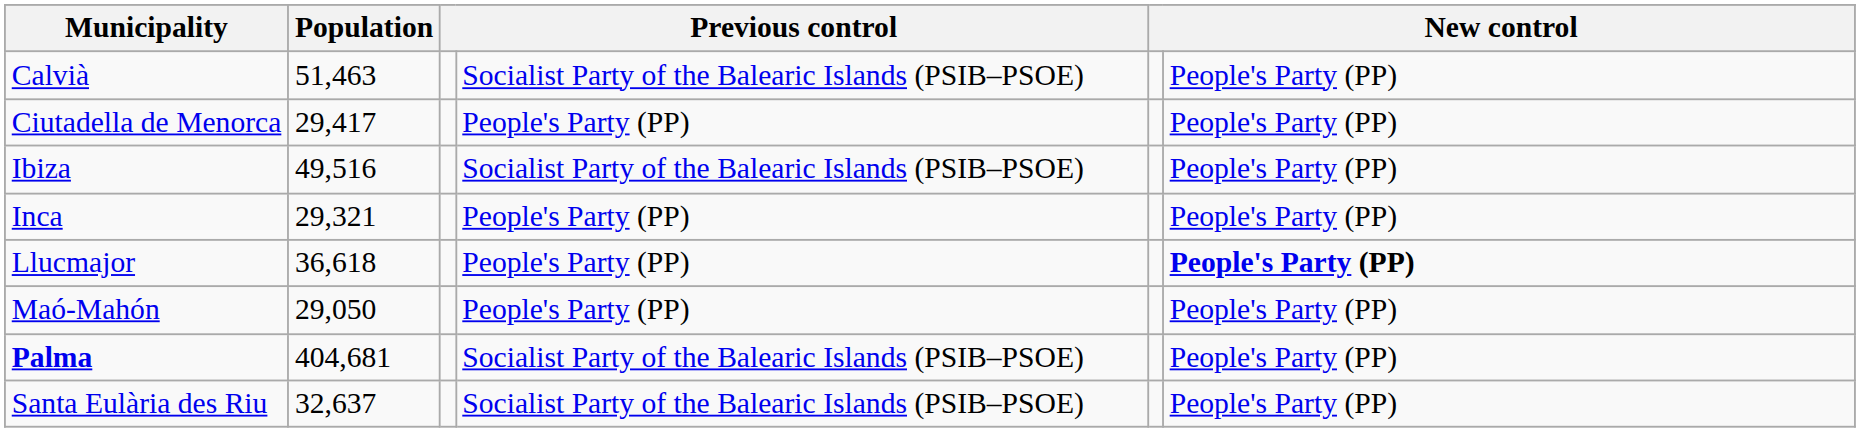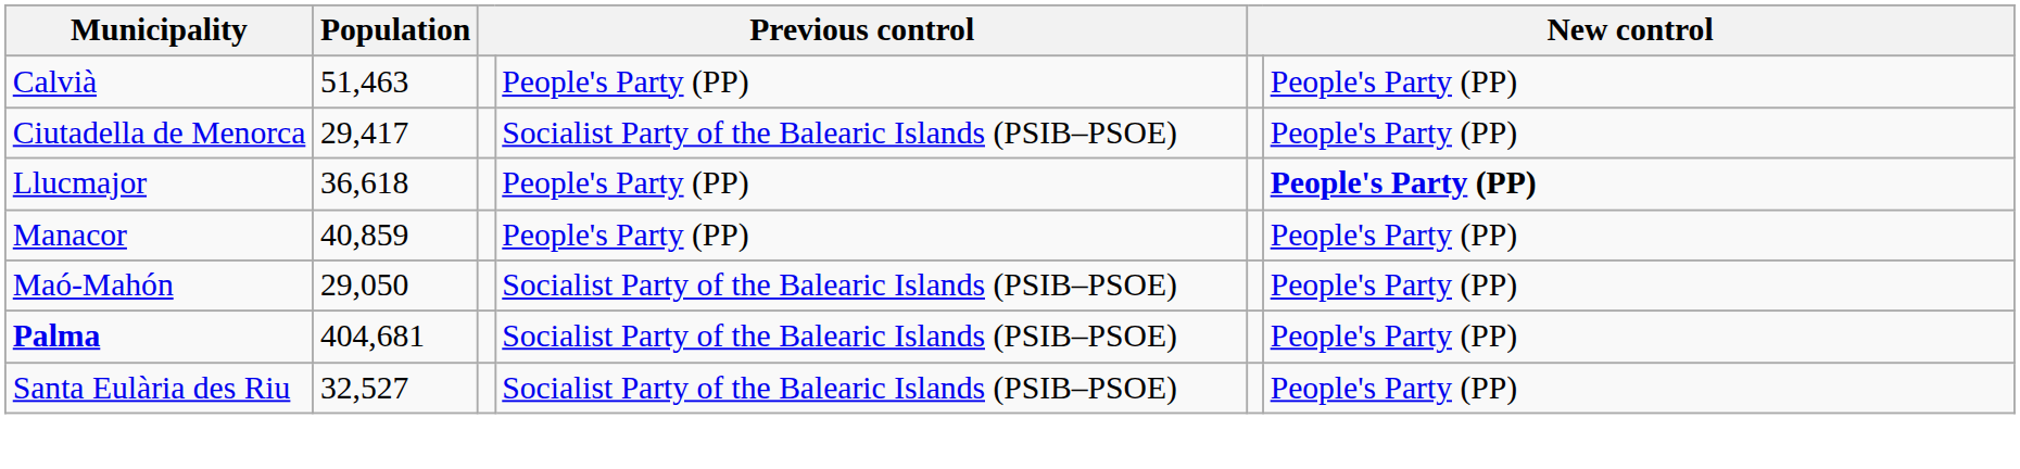Calvià | column 4: Socialist Party of the Balearic Islands (PSIB–PSOE) -> People's Party (PP)
Ciutadella de Menorca | column 4: People's Party (PP) -> Socialist Party of the Balearic Islands (PSIB–PSOE)
- row: Ibiza | 49,516 | Socialist Party of the Balearic Islands (PSIB–PSOE) | People's Party (PP)
- row: Inca | 29,321 | People's Party (PP) | People's Party (PP)
+ row: Manacor | 40,859 | People's Party (PP) | People's Party (PP)
Maó-Mahón | column 4: People's Party (PP) -> Socialist Party of the Balearic Islands (PSIB–PSOE)
Santa Eulària des Riu | Population: 32,637 -> 32,527
